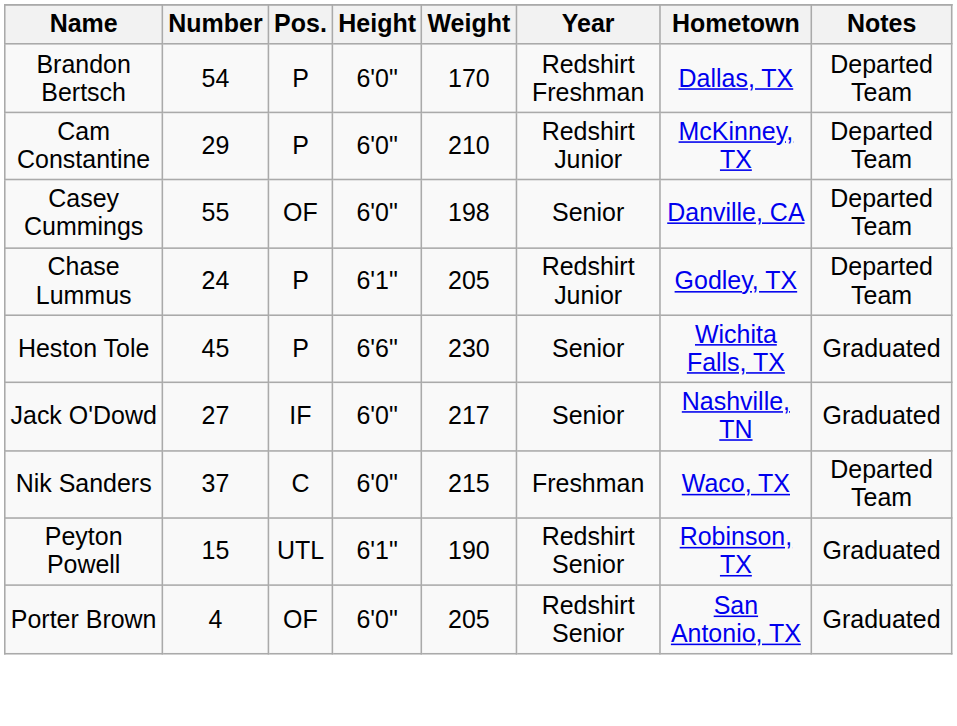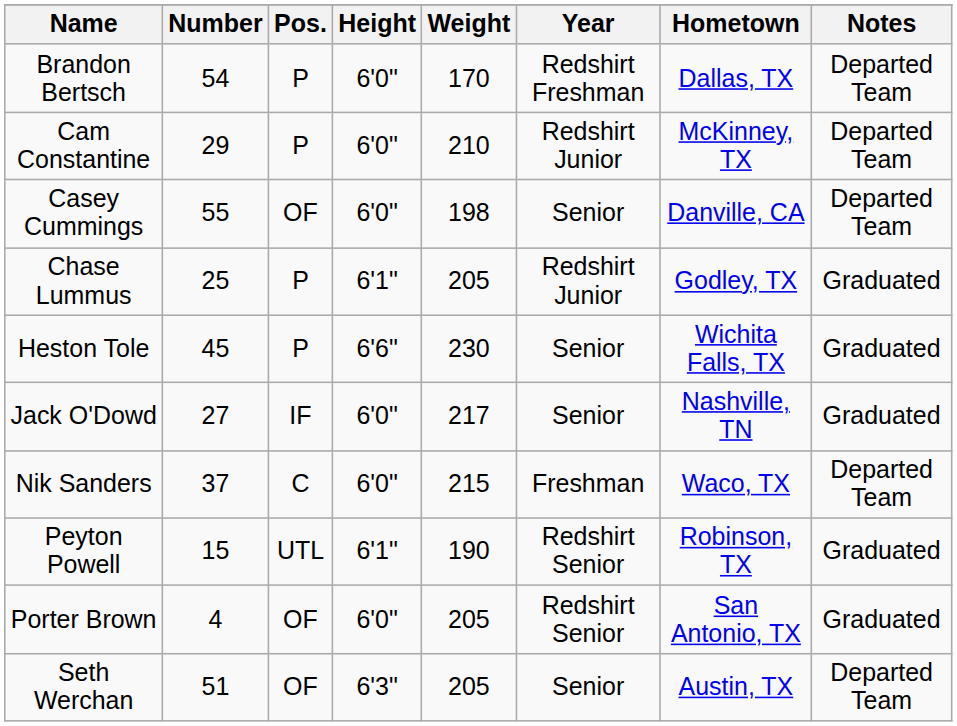Chase Lummus | Number: 24 -> 25
Chase Lummus | Notes: Departed Team -> Graduated
+ row: Seth Werchan | 51 | OF | 6'3" | 205 | Senior | Austin, TX | Departed Team
